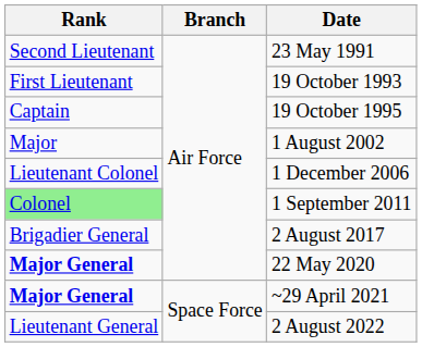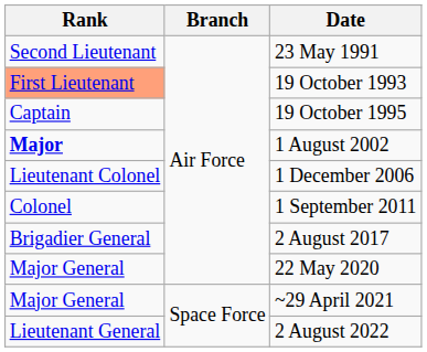19 October 1993 | Rank: no background -> lightsalmon background
1 August 2002 | Rank: normal -> bold
1 September 2011 | Rank: lightgreen background -> no background
22 May 2020 | Rank: bold -> normal
~29 April 2021 | Rank: bold -> normal
